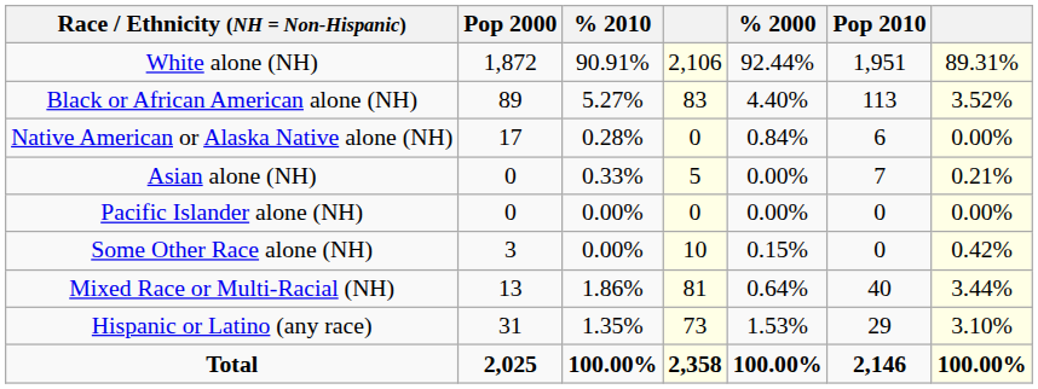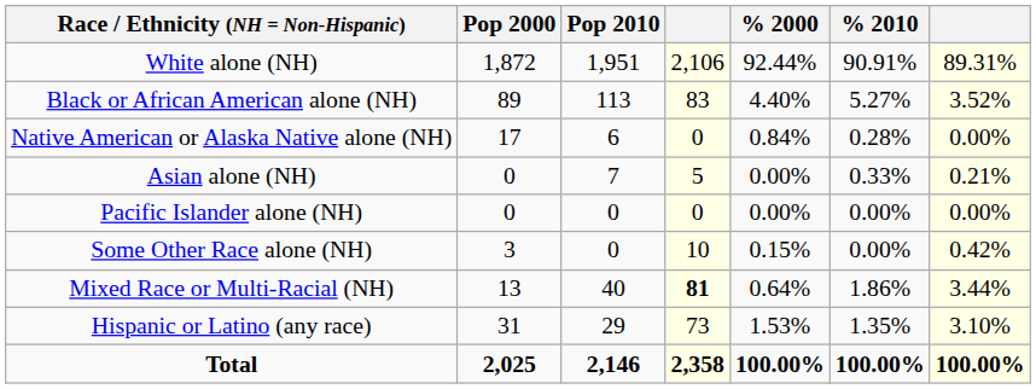columns swapped: Pop 2010 <-> % 2010
Mixed Race or Multi-Racial (NH) | column 4: normal -> bold
